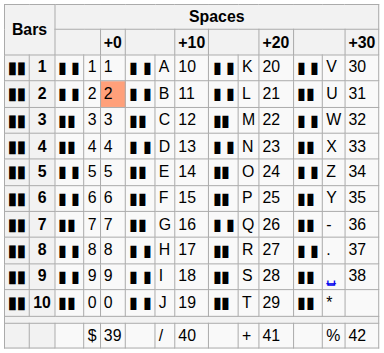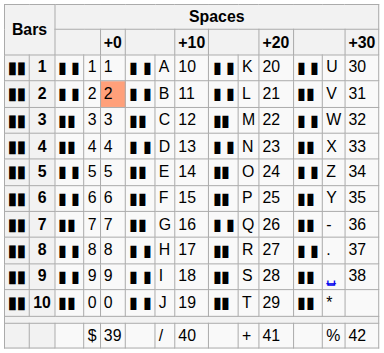row 3 | column 13: V -> U
row 4 | column 13: U -> V
